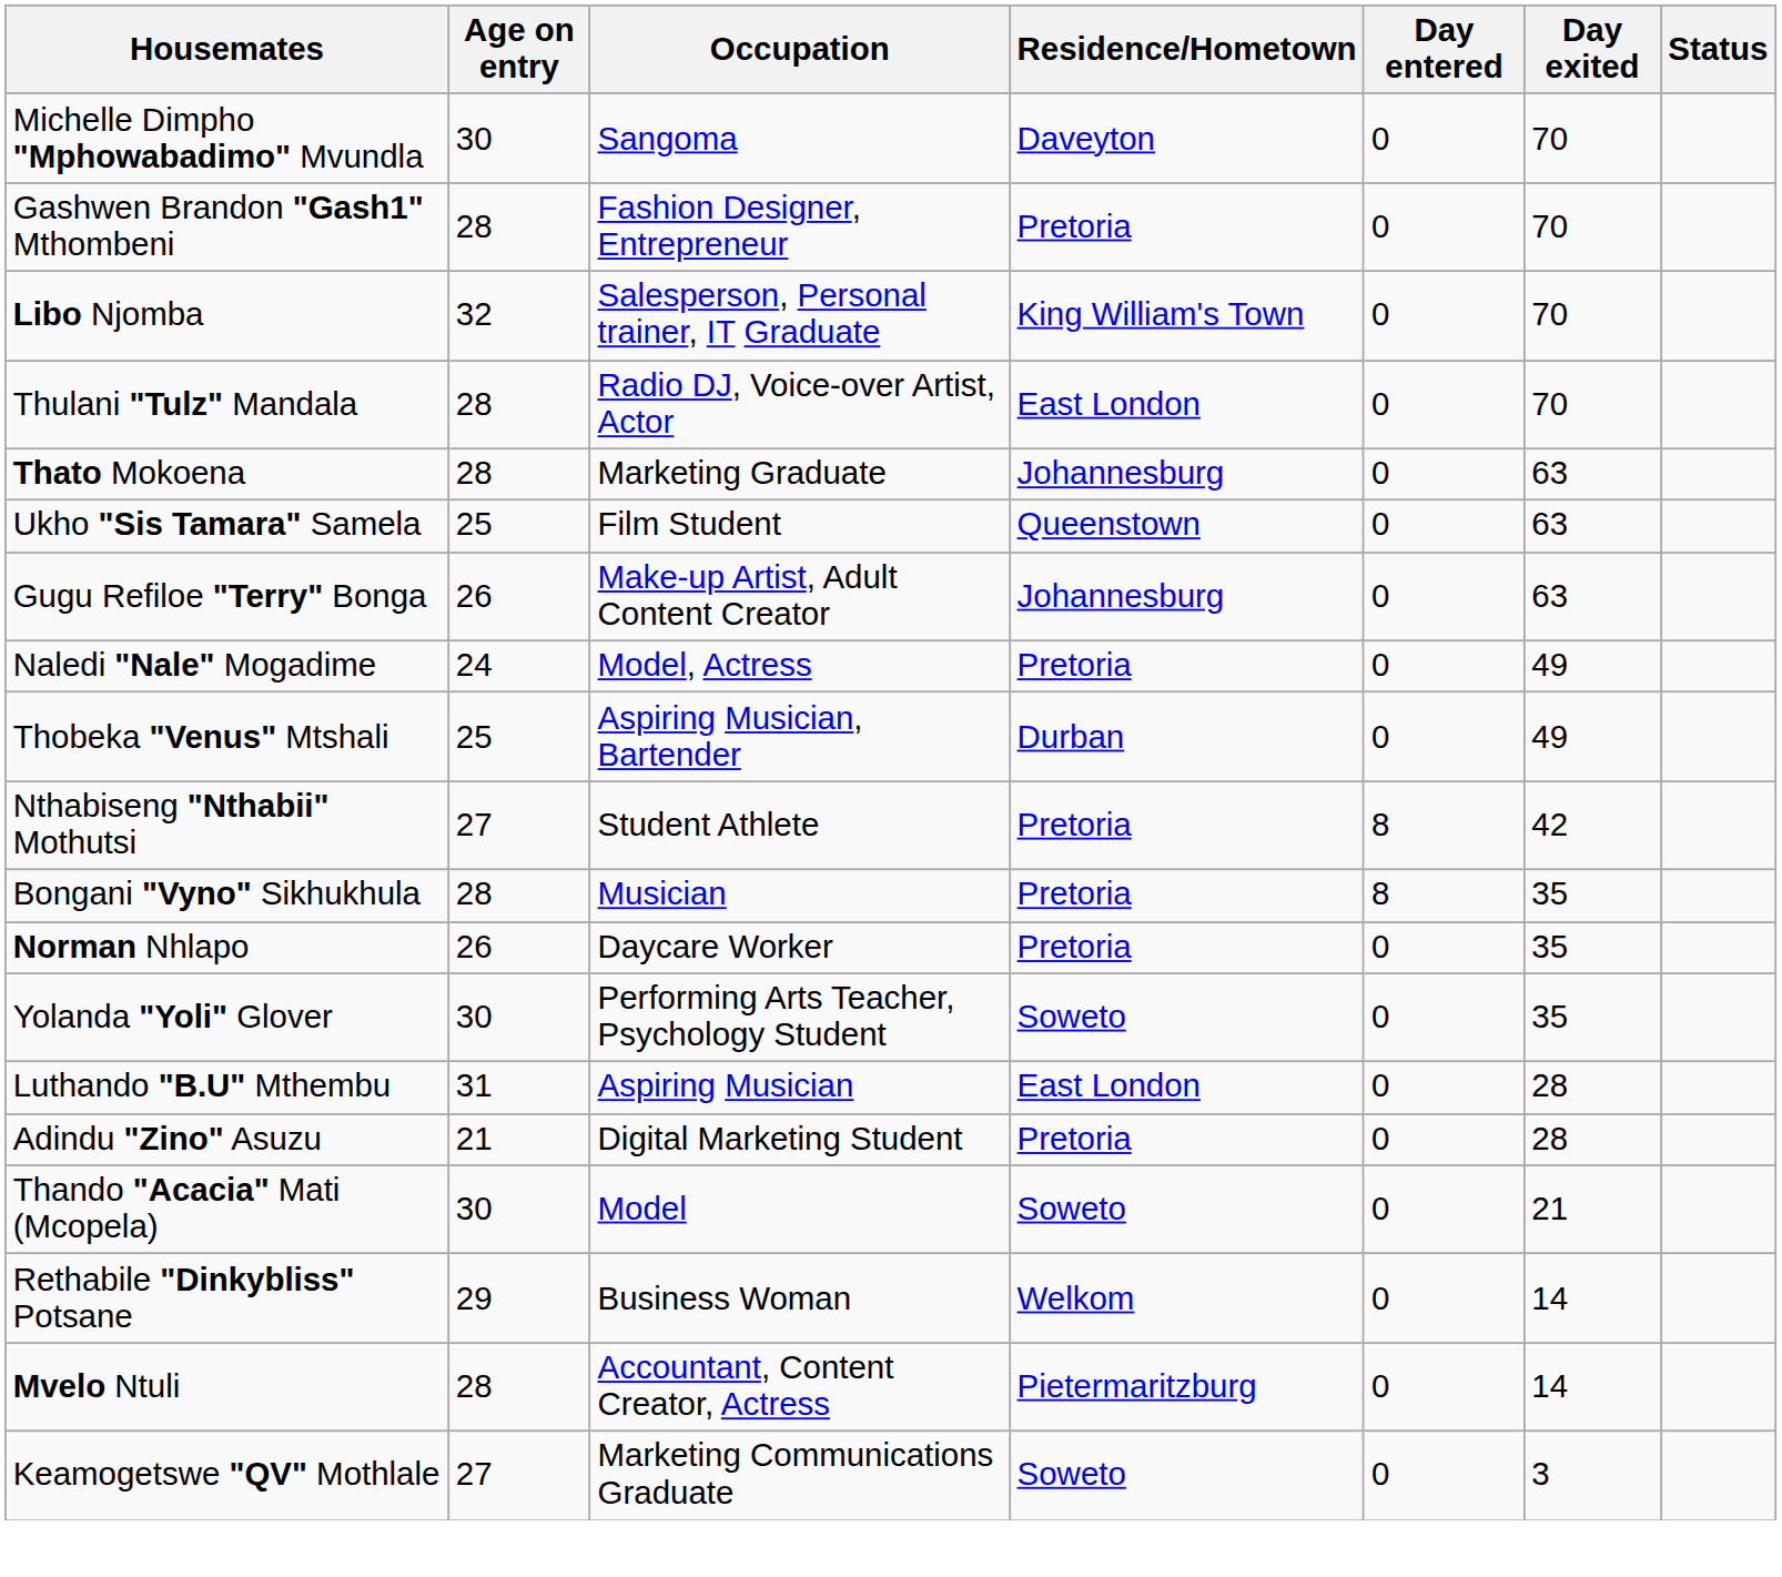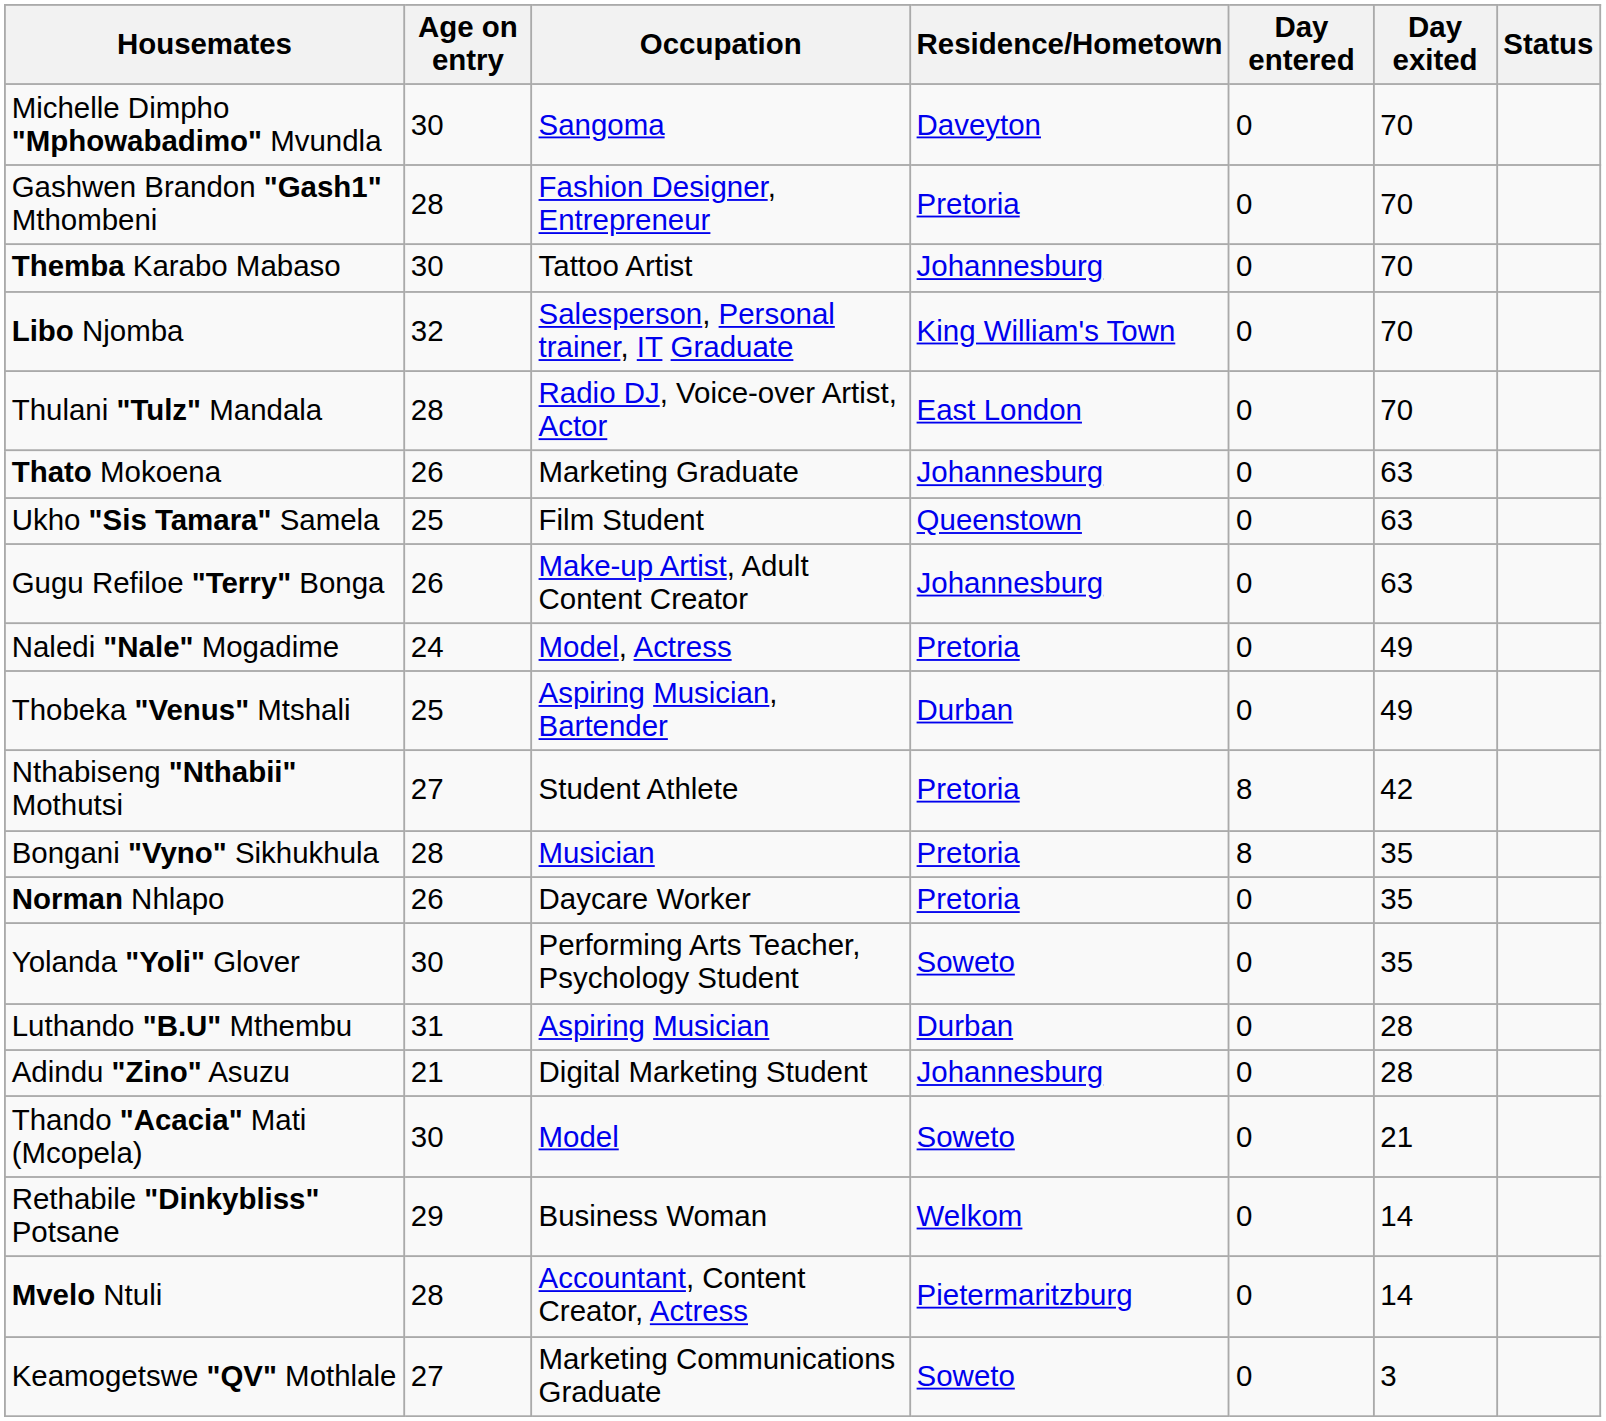+ row: Themba Karabo Mabaso | 30 | Tattoo Artist | Johannesburg | 0 | 70
Thato Mokoena | Age on entry: 28 -> 26
Luthando "B.U" Mthembu | Residence/Hometown: East London -> Durban
Adindu "Zino" Asuzu | Residence/Hometown: Pretoria -> Johannesburg
